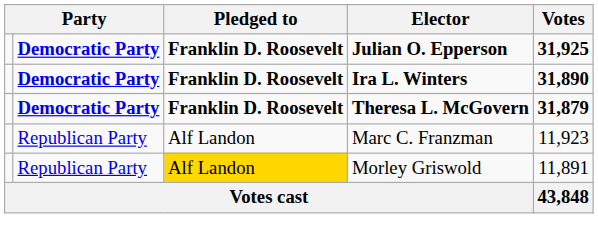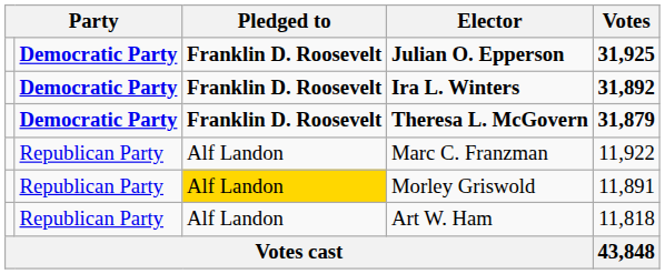Ira L. Winters | Votes: 31,890 -> 31,892
Marc C. Franzman | Votes: 11,923 -> 11,922
+ row: Republican Party | Alf Landon | Art W. Ham | 11,818
